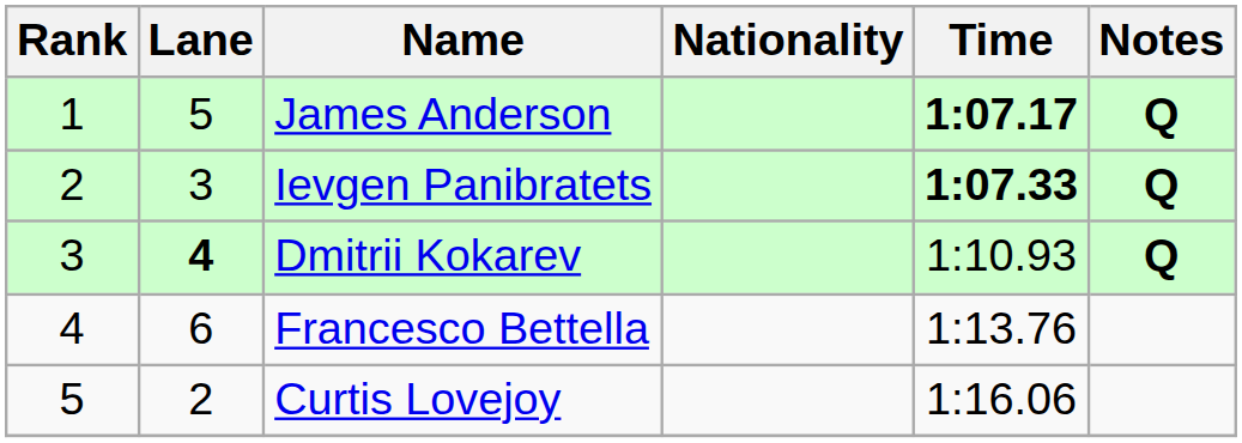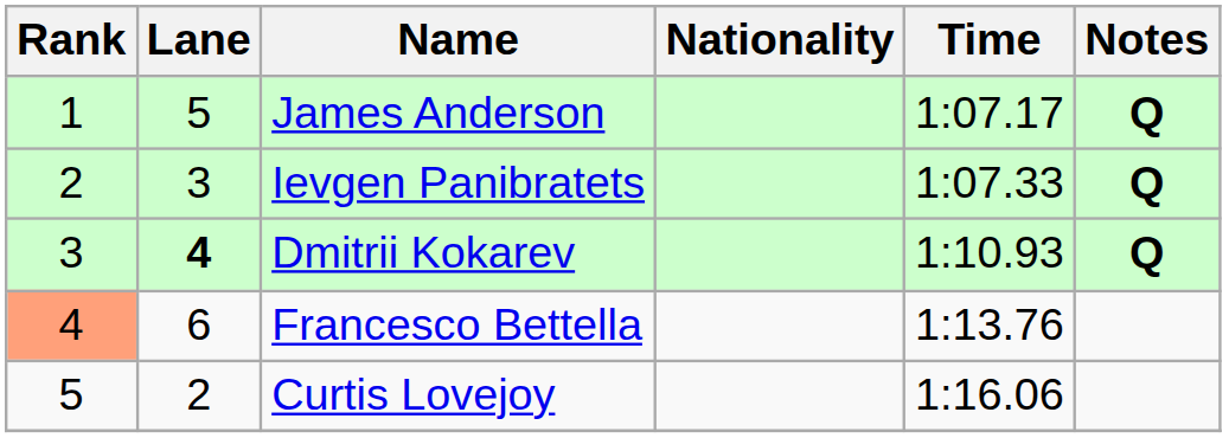James Anderson | Time: bold -> normal
Ievgen Panibratets | Time: bold -> normal
Francesco Bettella | Rank: no background -> lightsalmon background
